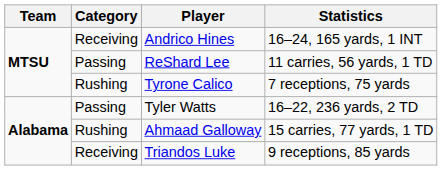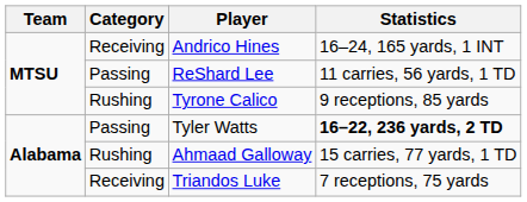Tyrone Calico | Statistics: 7 receptions, 75 yards -> 9 receptions, 85 yards
Tyler Watts | Statistics: normal -> bold
Triandos Luke | Statistics: 9 receptions, 85 yards -> 7 receptions, 75 yards
